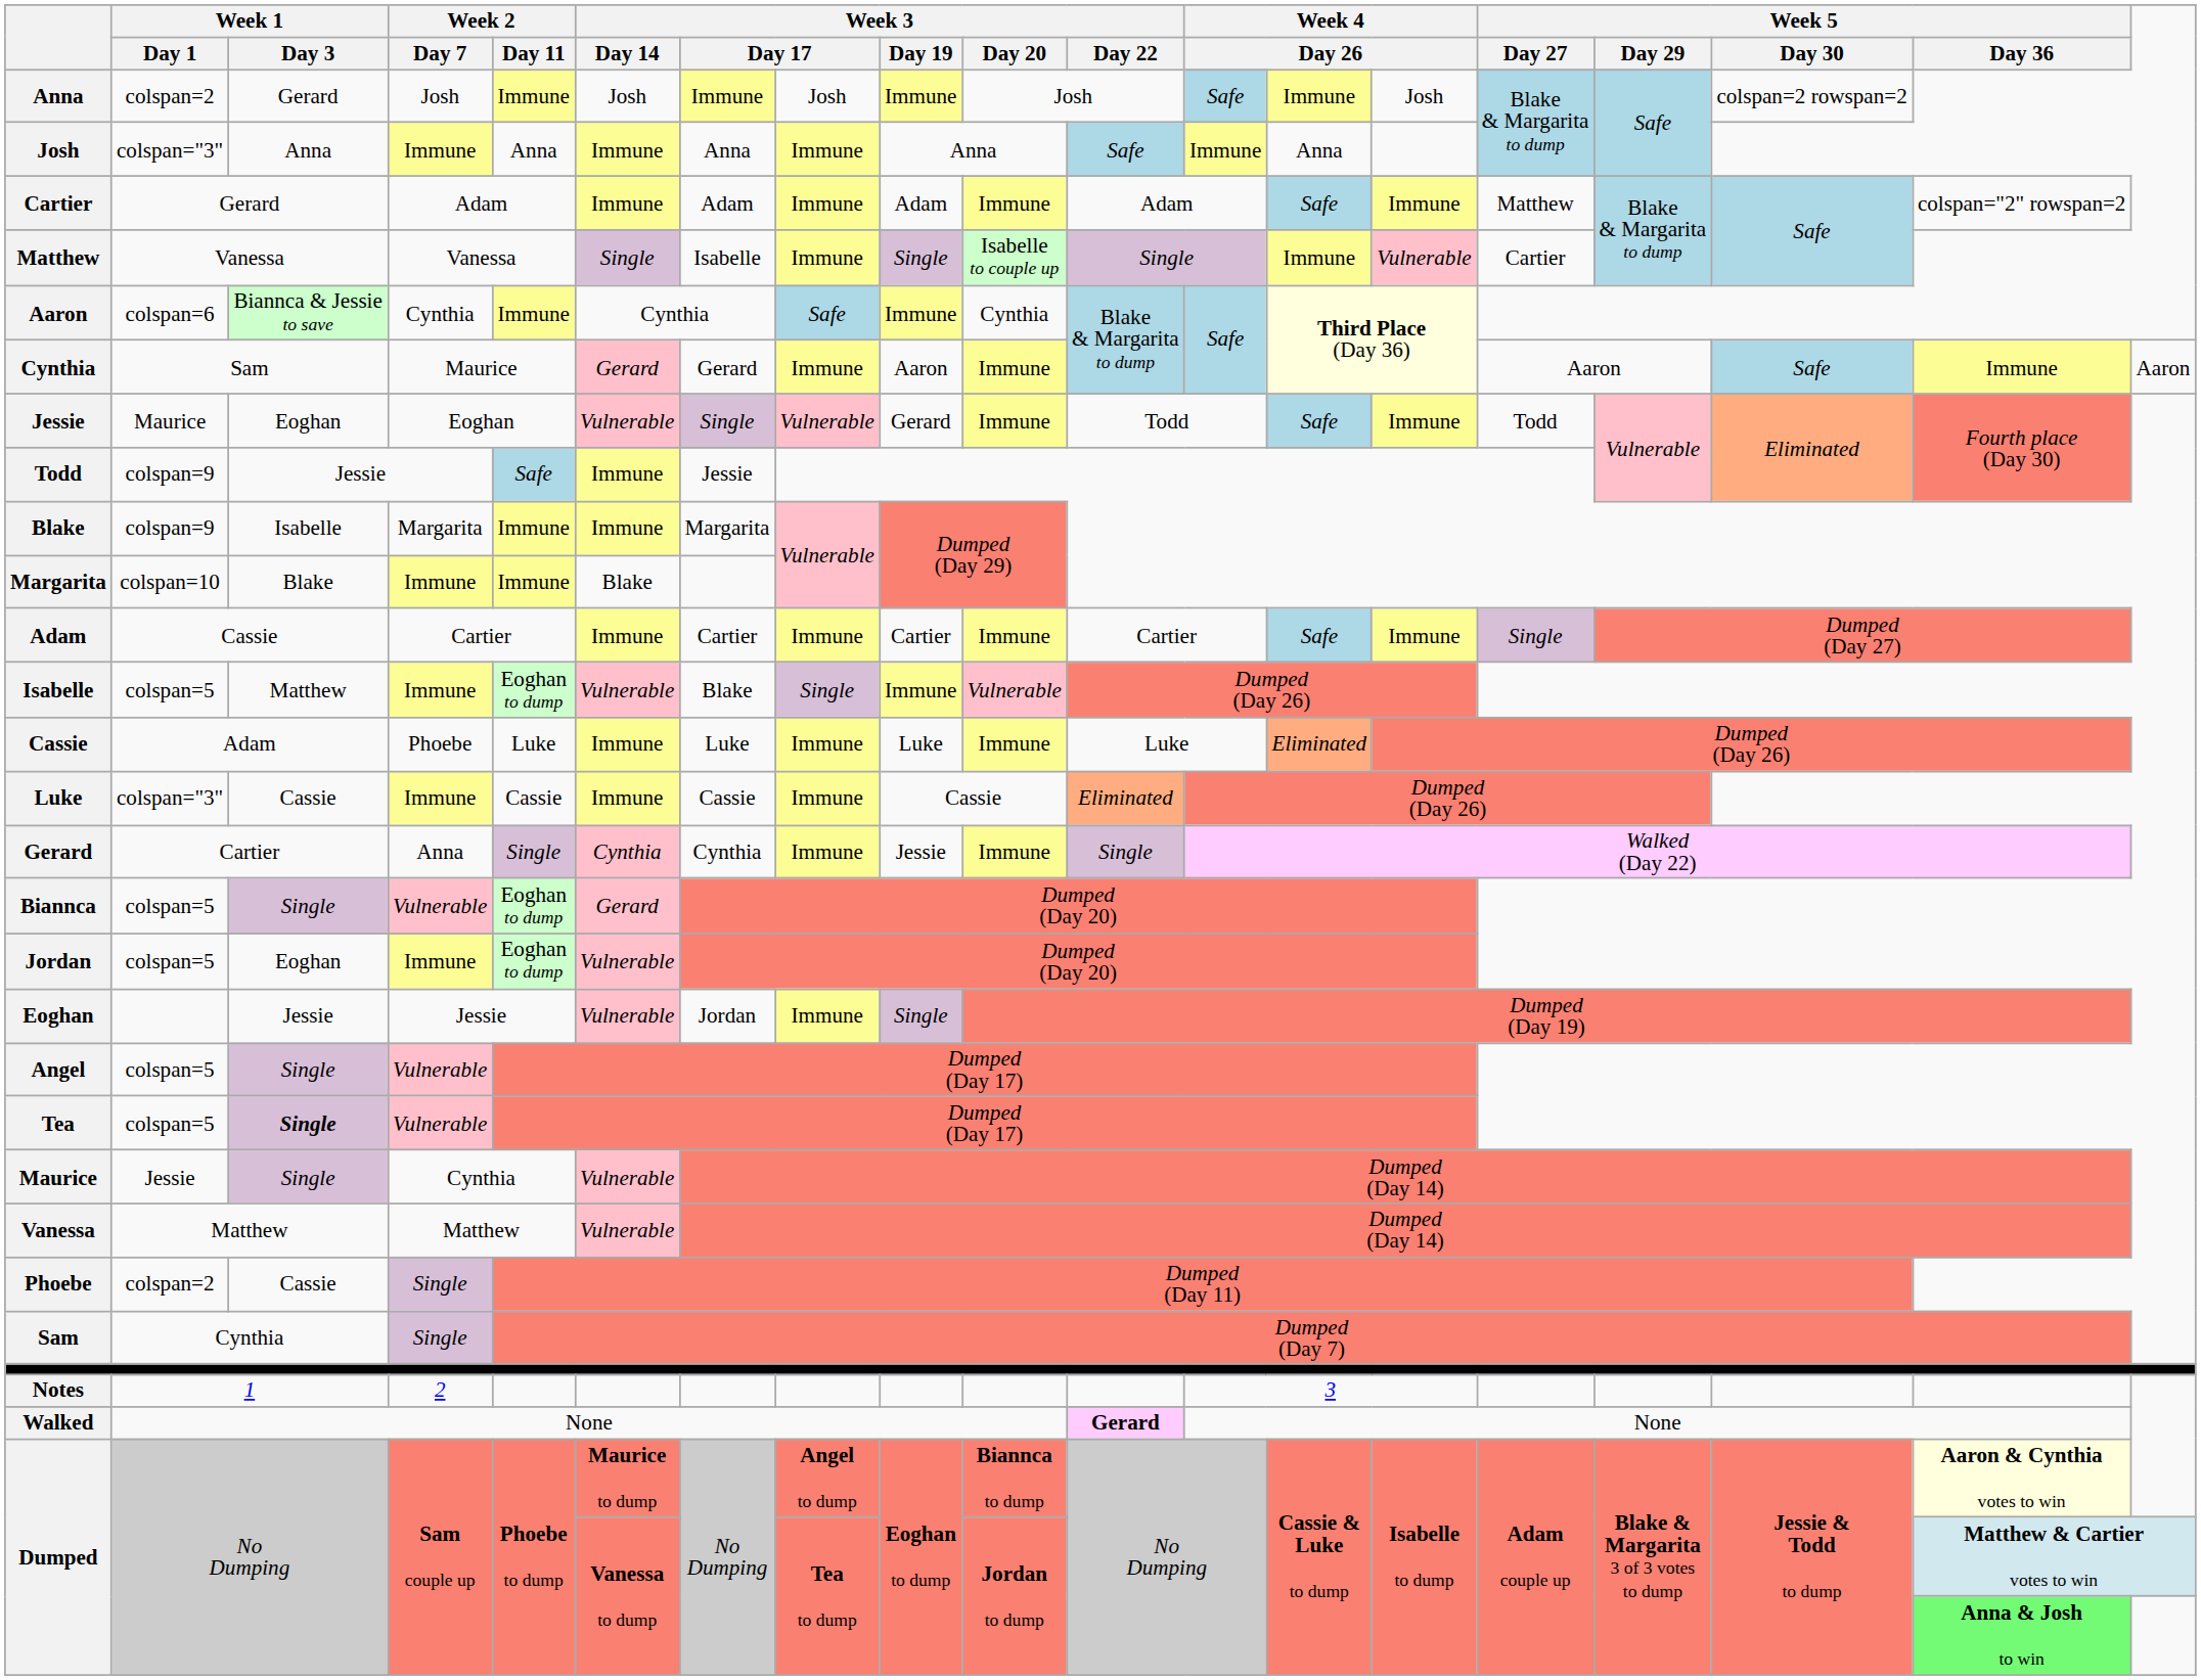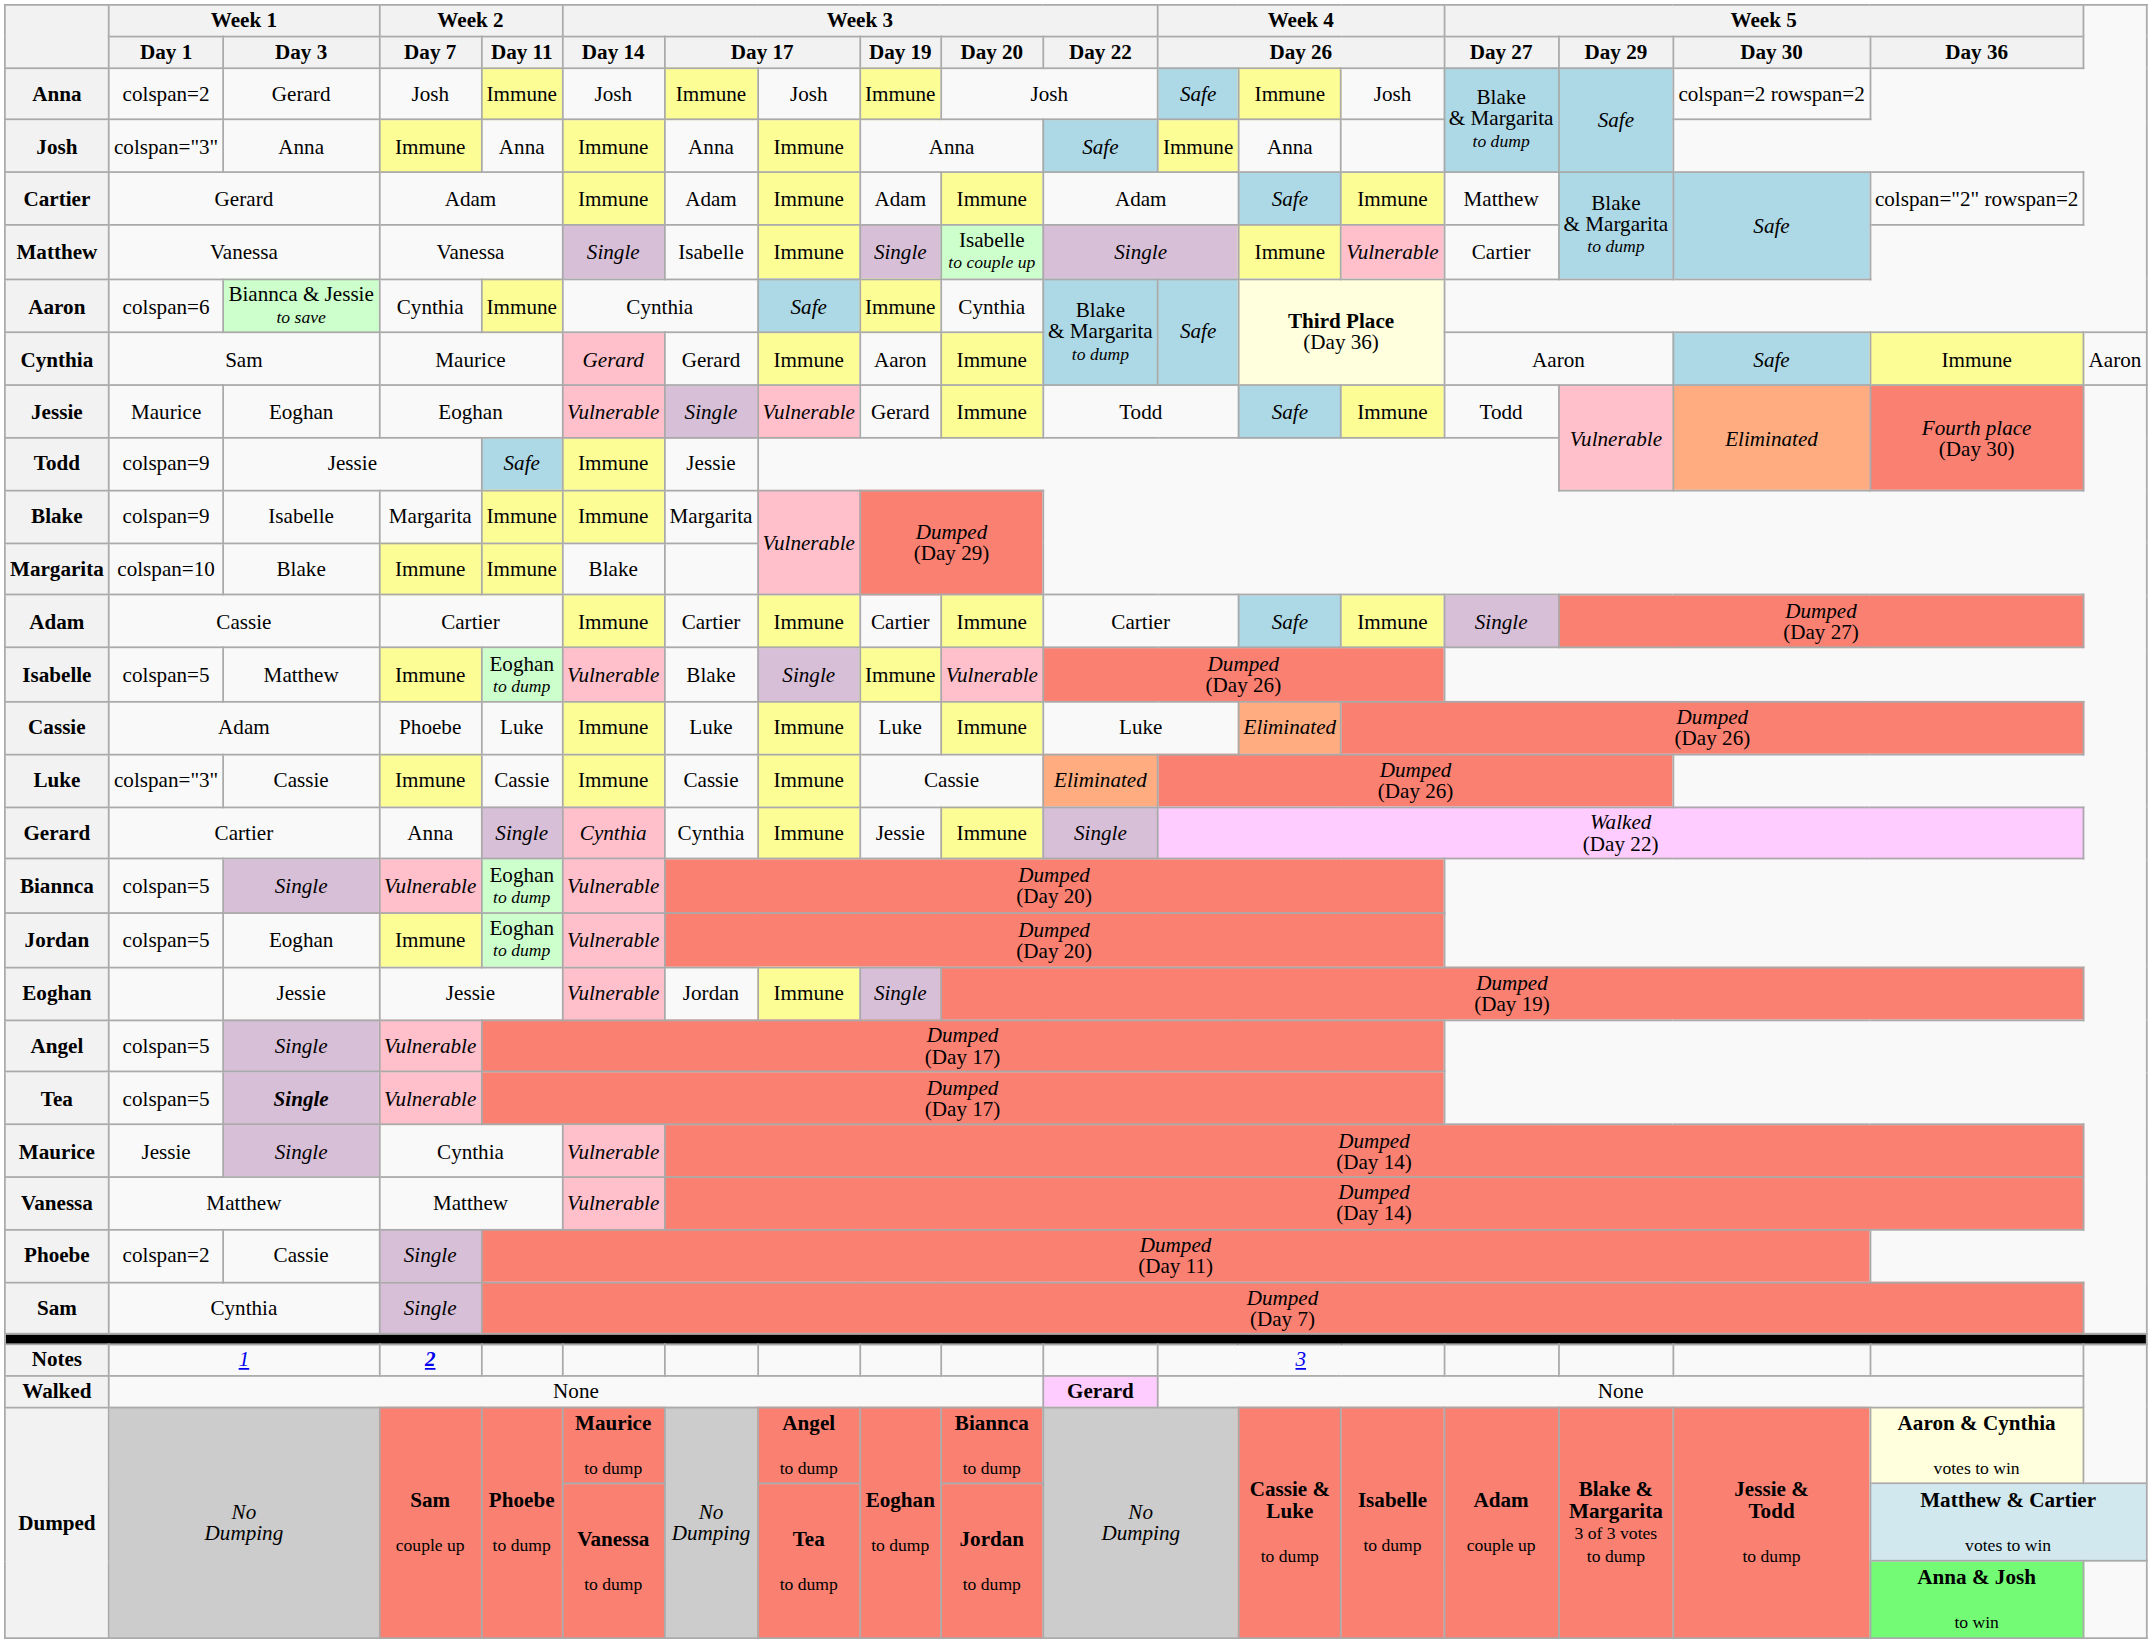Biannca | Week 3 / Day 14: Gerard -> Vulnerable
Notes | Week 2 / Day 7: normal -> bold
